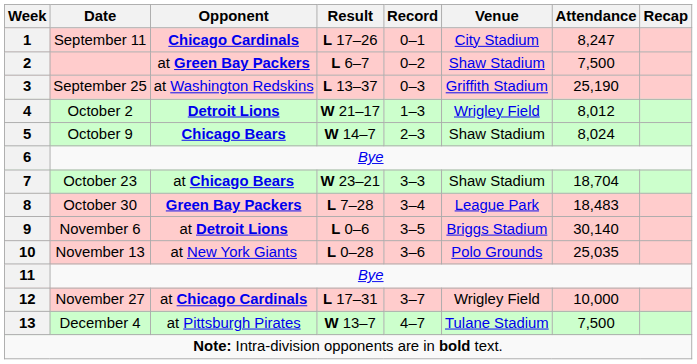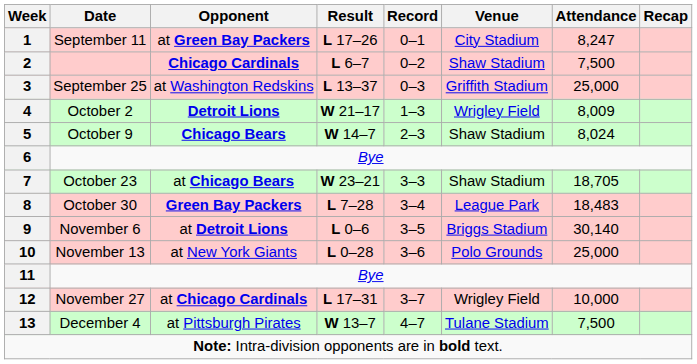1 | Opponent: Chicago Cardinals -> at Green Bay Packers
2 | Opponent: at Green Bay Packers -> Chicago Cardinals
3 | Attendance: 25,190 -> 25,000
4 | Attendance: 8,012 -> 8,009
7 | Attendance: 18,704 -> 18,705
10 | Attendance: 25,035 -> 25,000
